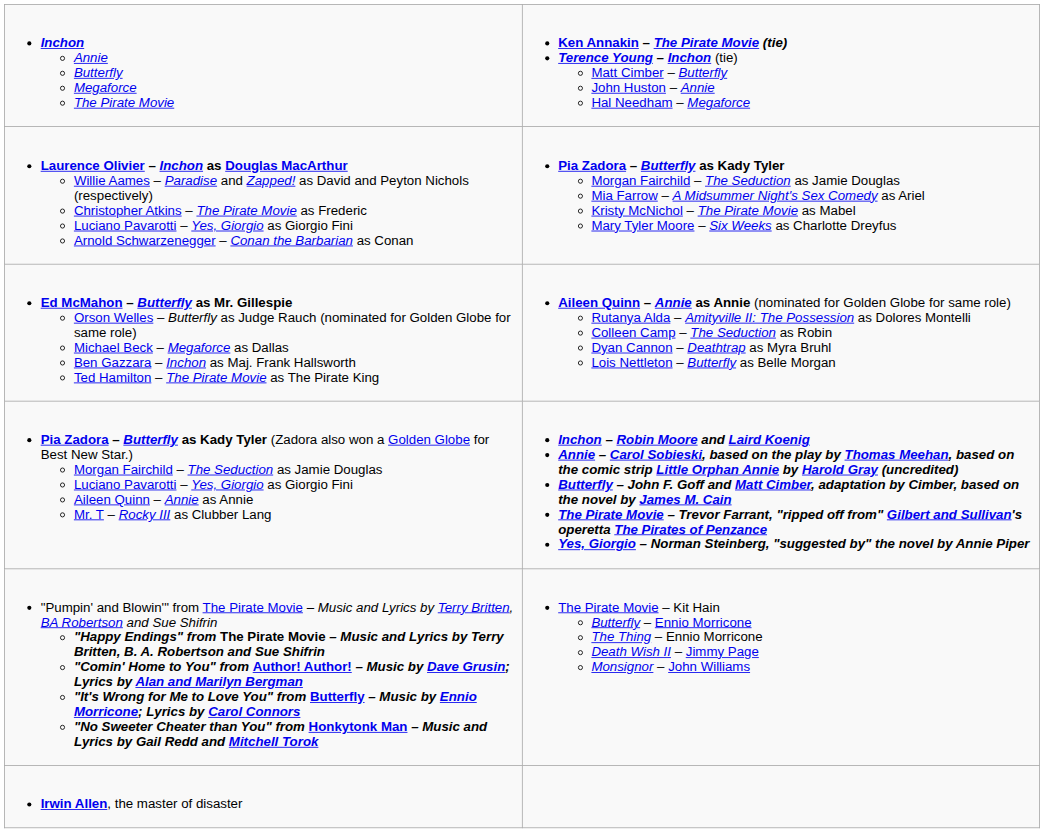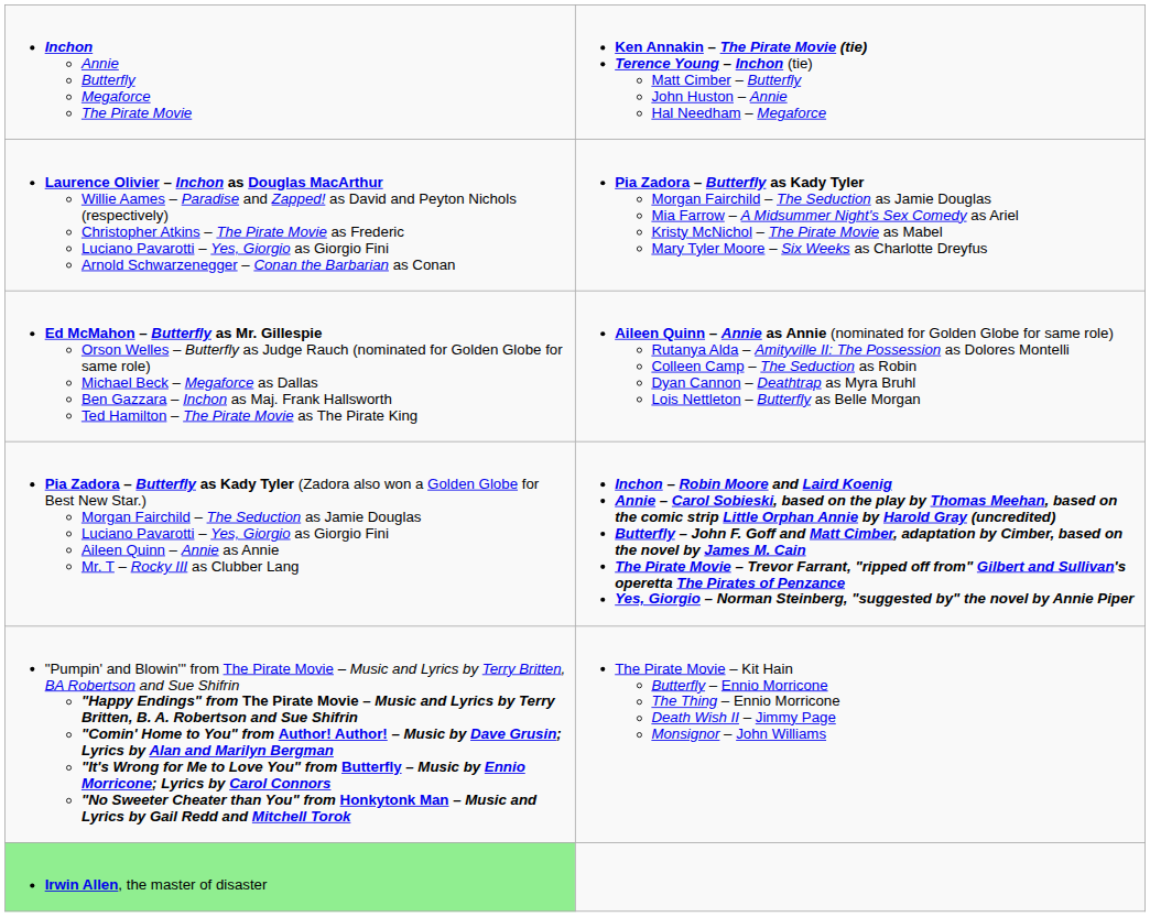Irwin Allen, the master of disaster | column 1: no background -> lightgreen background
